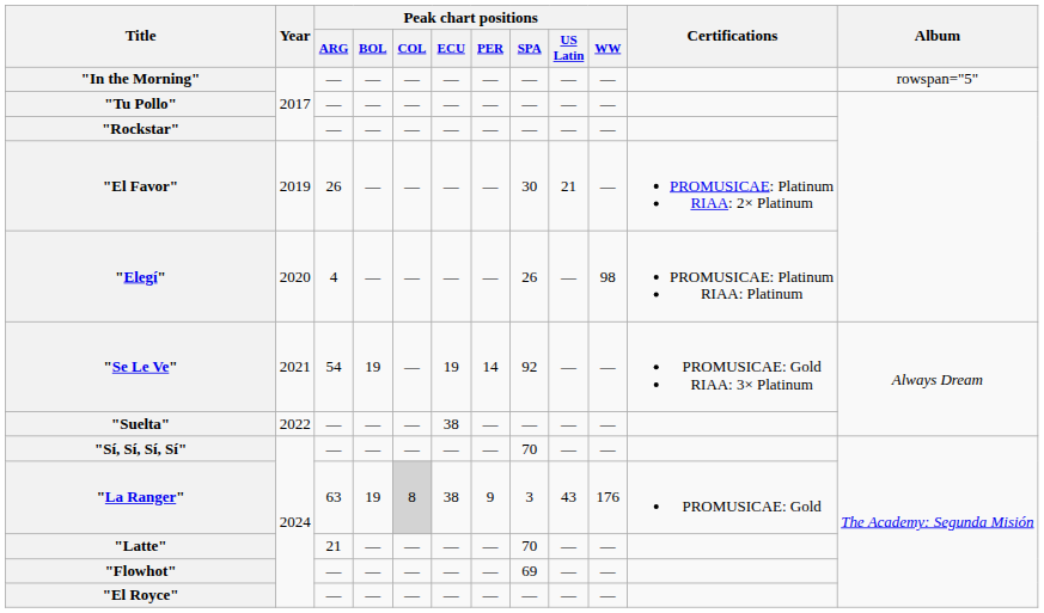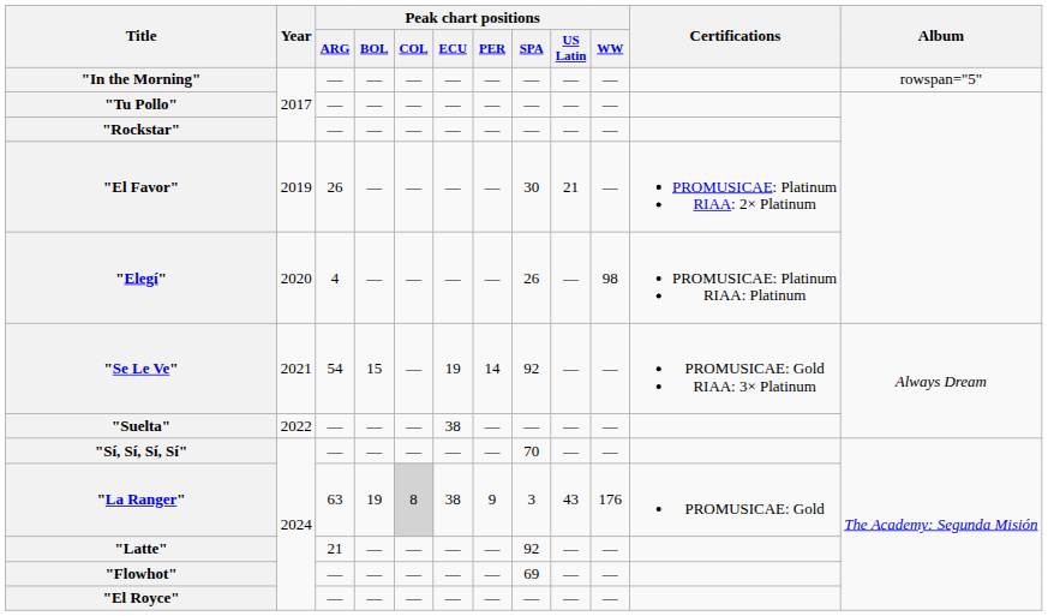"Se Le Ve" | Peak chart positions / BOL: 19 -> 15
"Latte" | Peak chart positions / SPA: 70 -> 92
